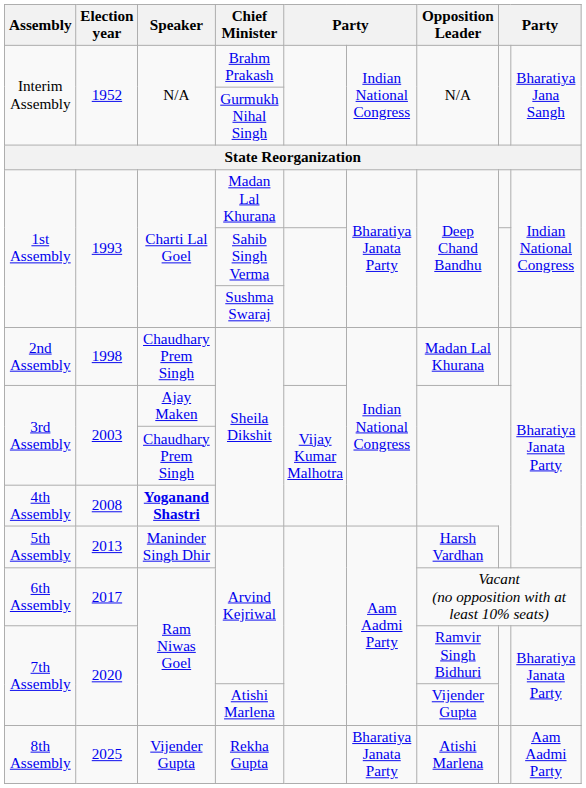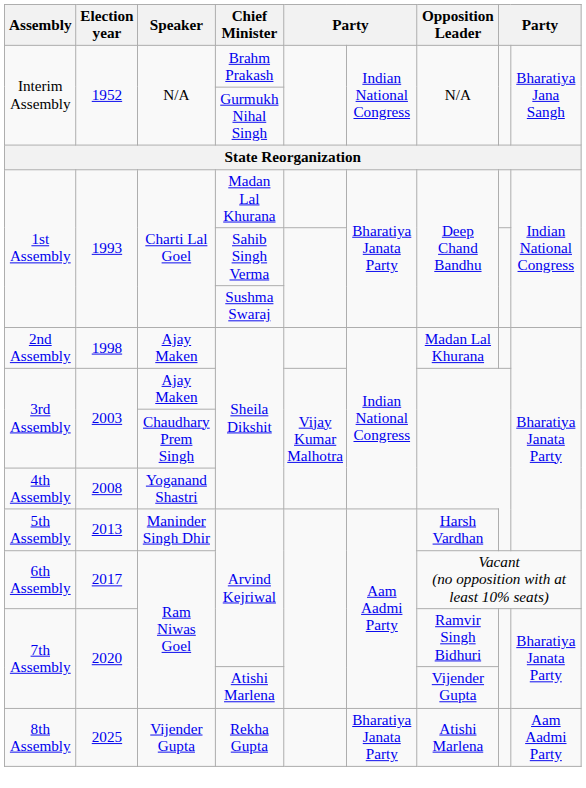2nd Assembly | Speaker: Chaudhary Prem Singh -> Ajay Maken
4th Assembly | Speaker: bold -> normal
